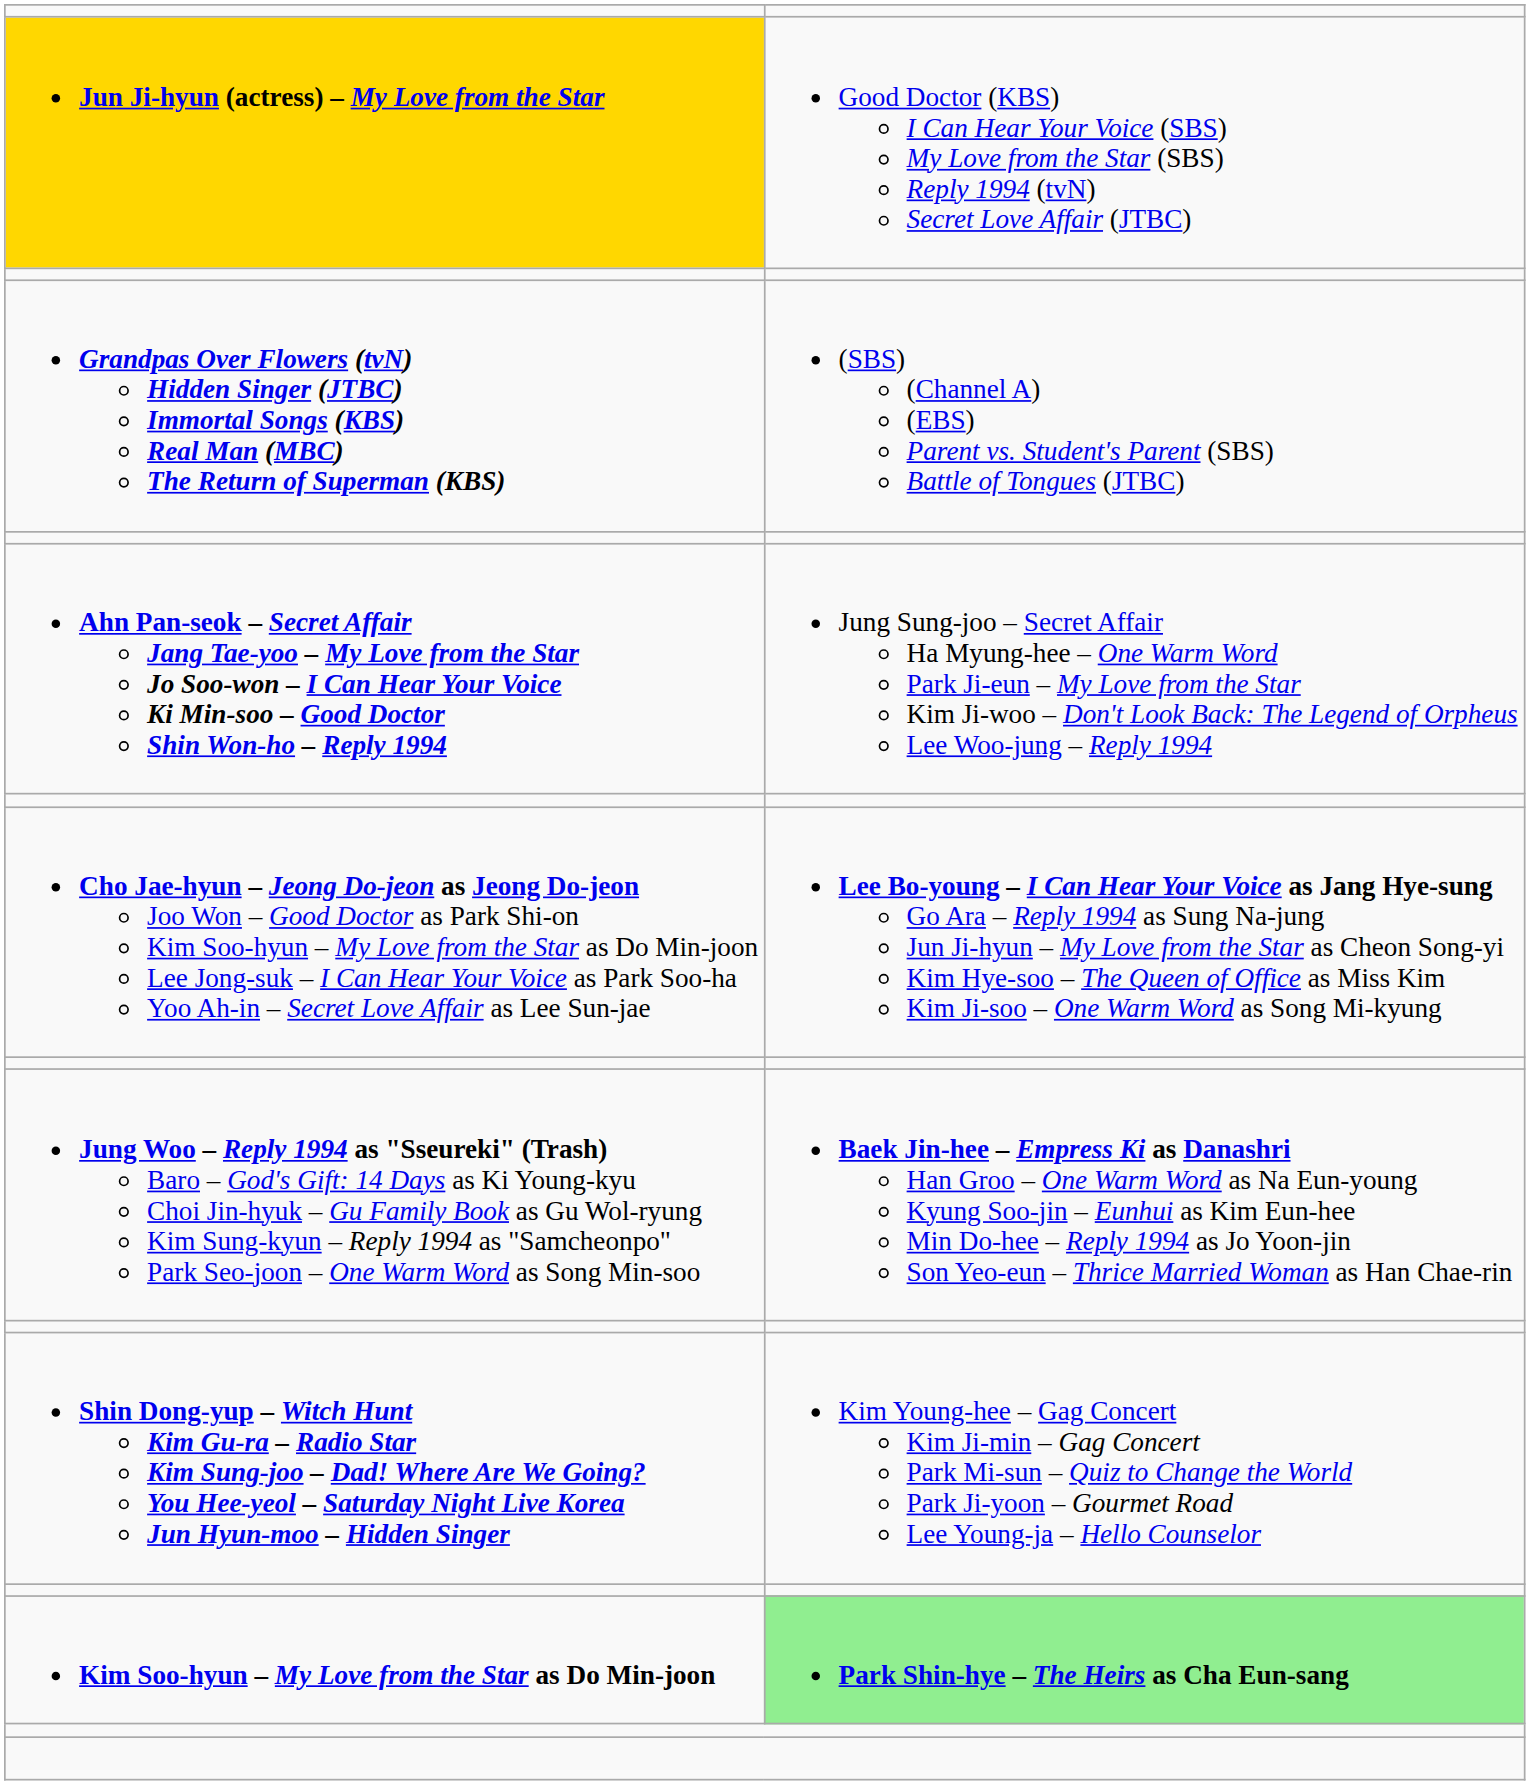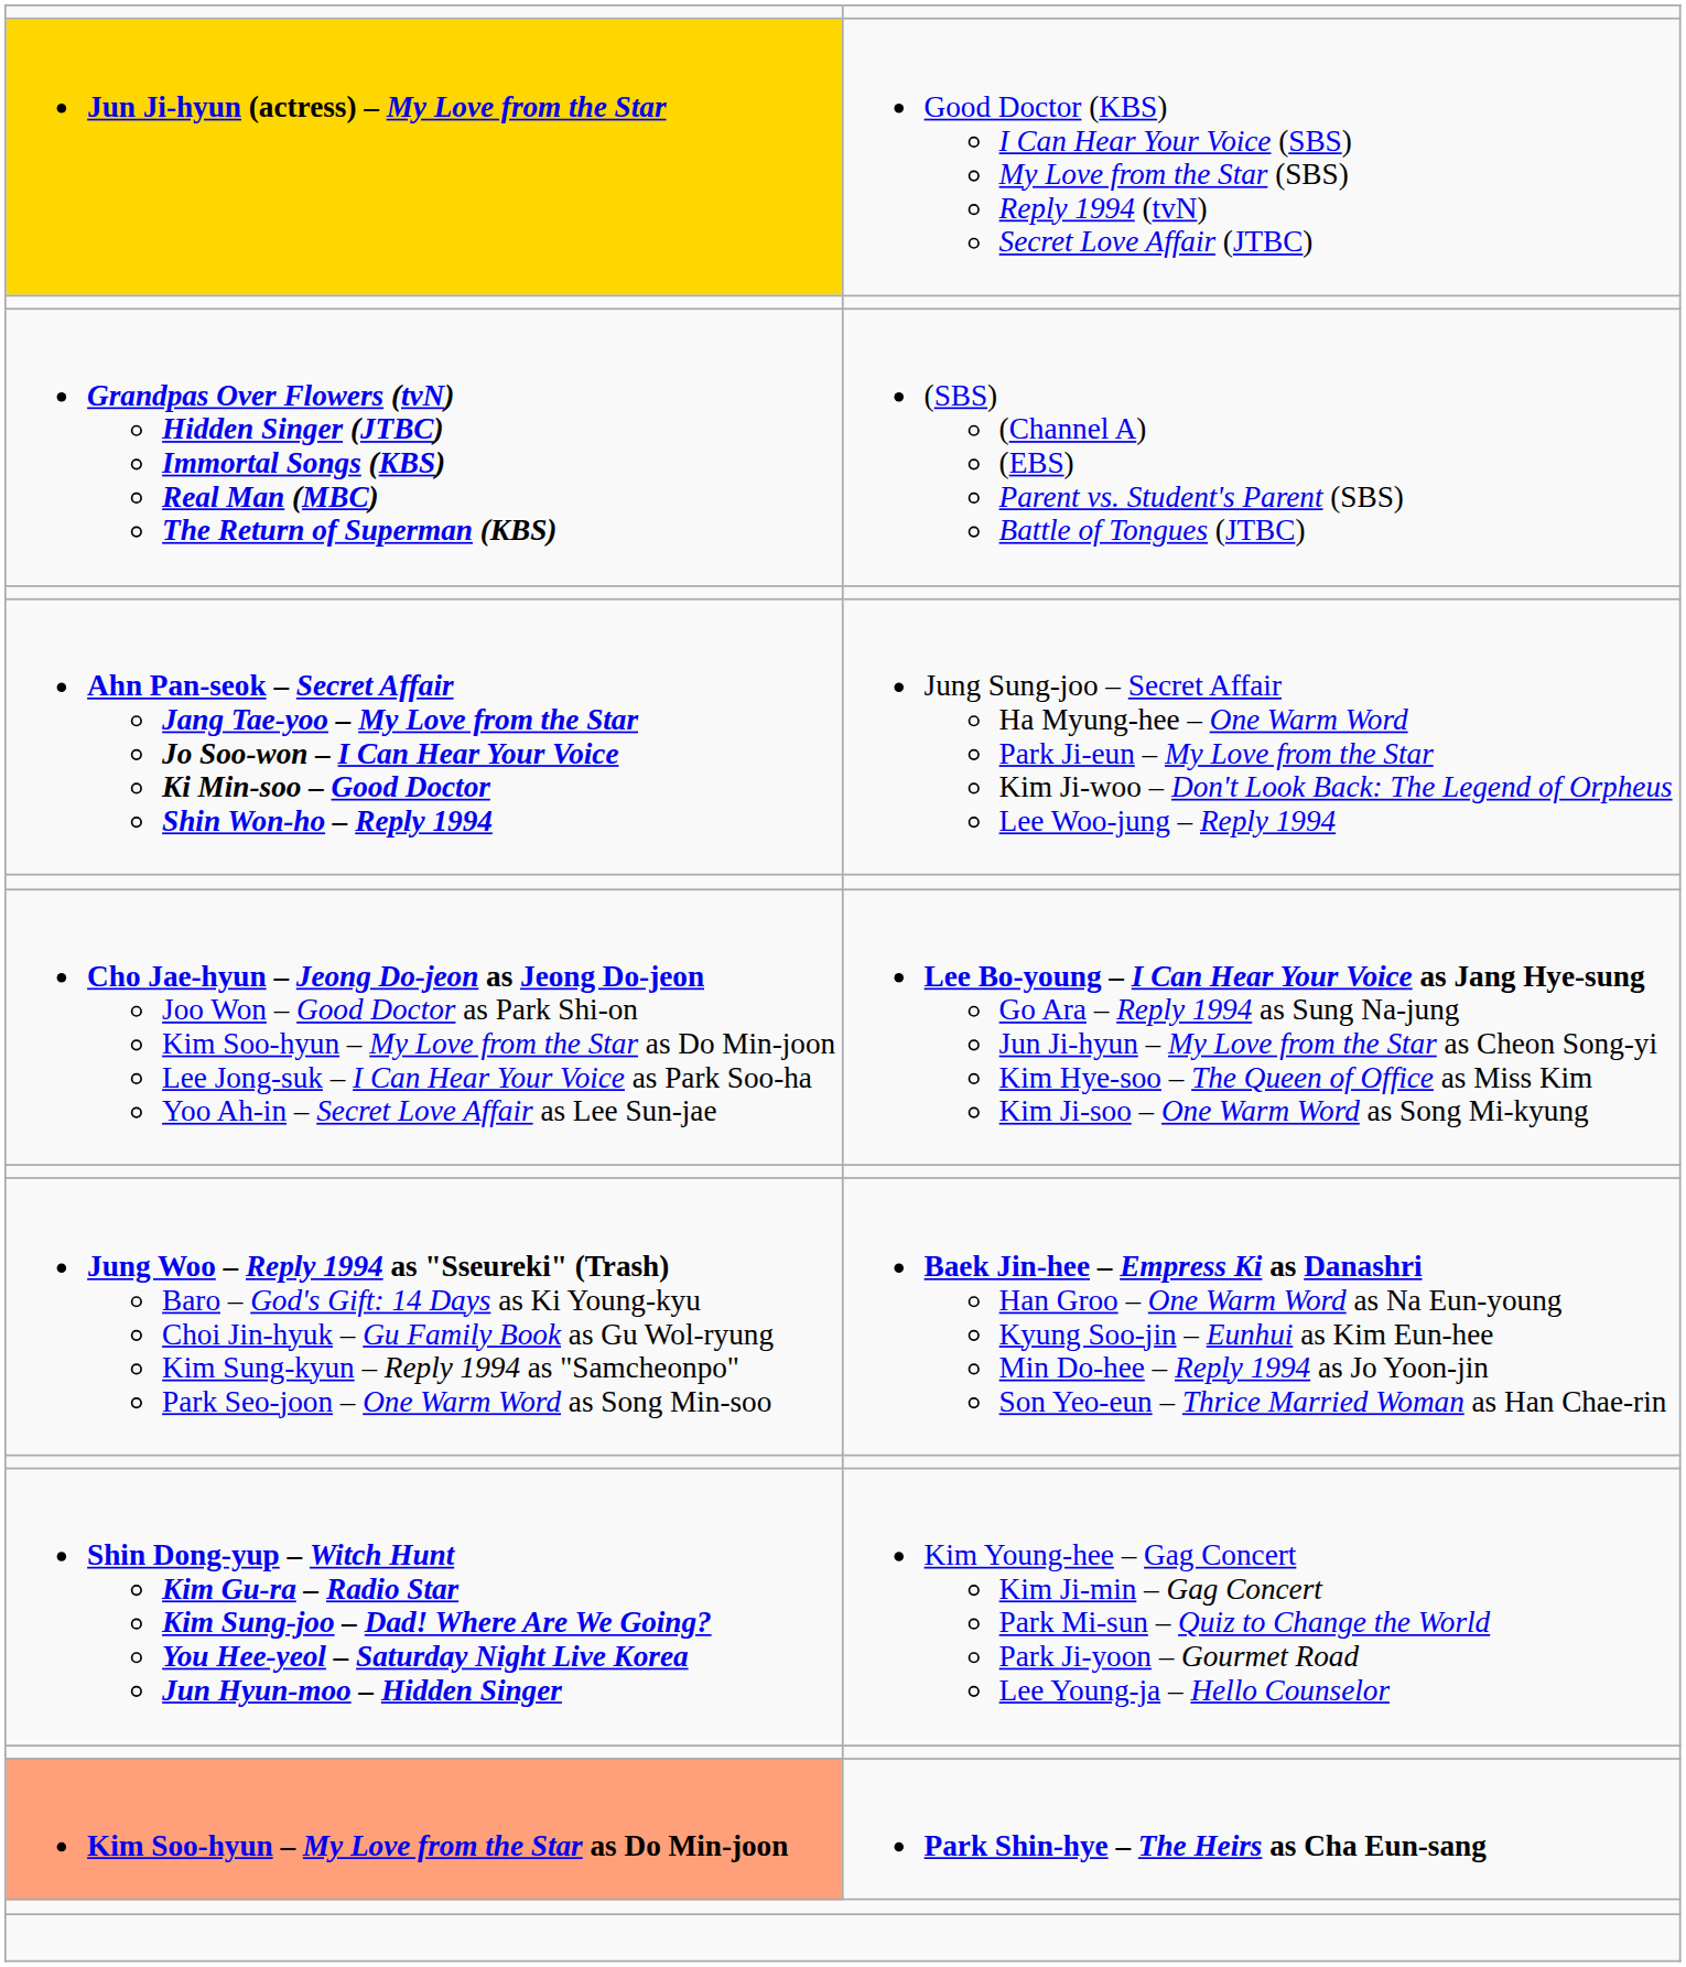row 14 | column 1: no background -> lightsalmon background
row 14 | column 2: lightgreen background -> no background
